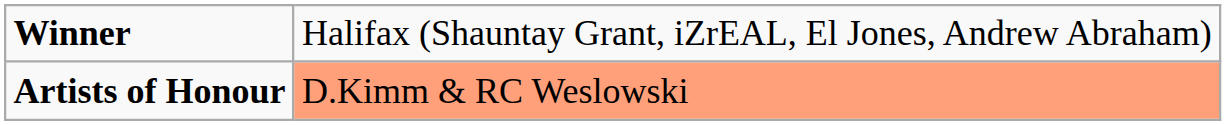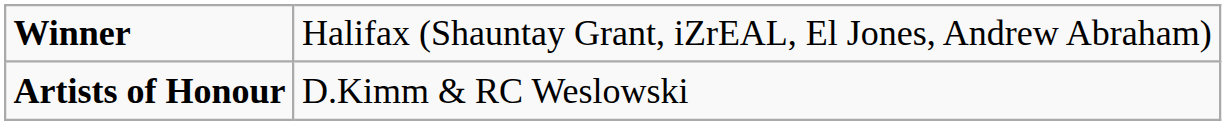Artists of Honour | column 2: lightsalmon background -> no background
